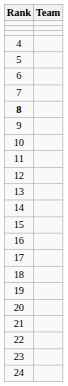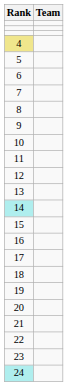row 5 | Rank: no background -> khaki background
row 9 | Rank: bold -> normal
row 15 | Rank: no background -> paleturquoise background
row 25 | Rank: no background -> paleturquoise background
